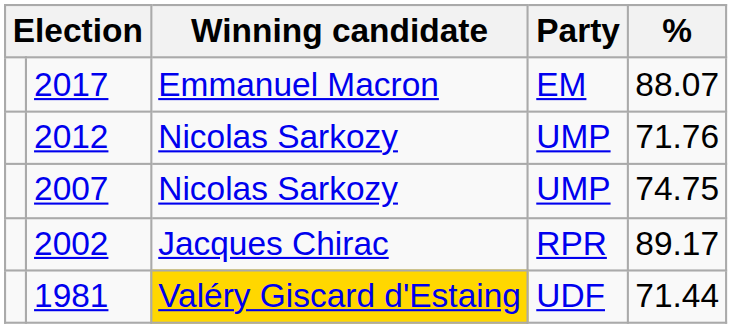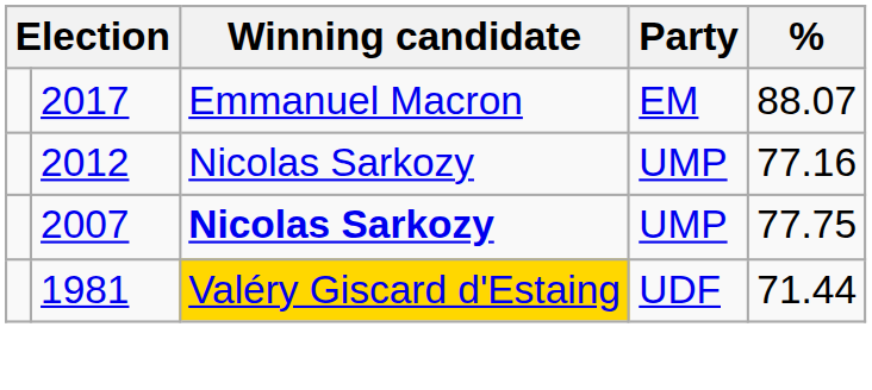2012 | %: 71.76 -> 77.16
2007 | Winning candidate: normal -> bold
2007 | %: 74.75 -> 77.75
- row: 2002 | Jacques Chirac | RPR | 89.17
